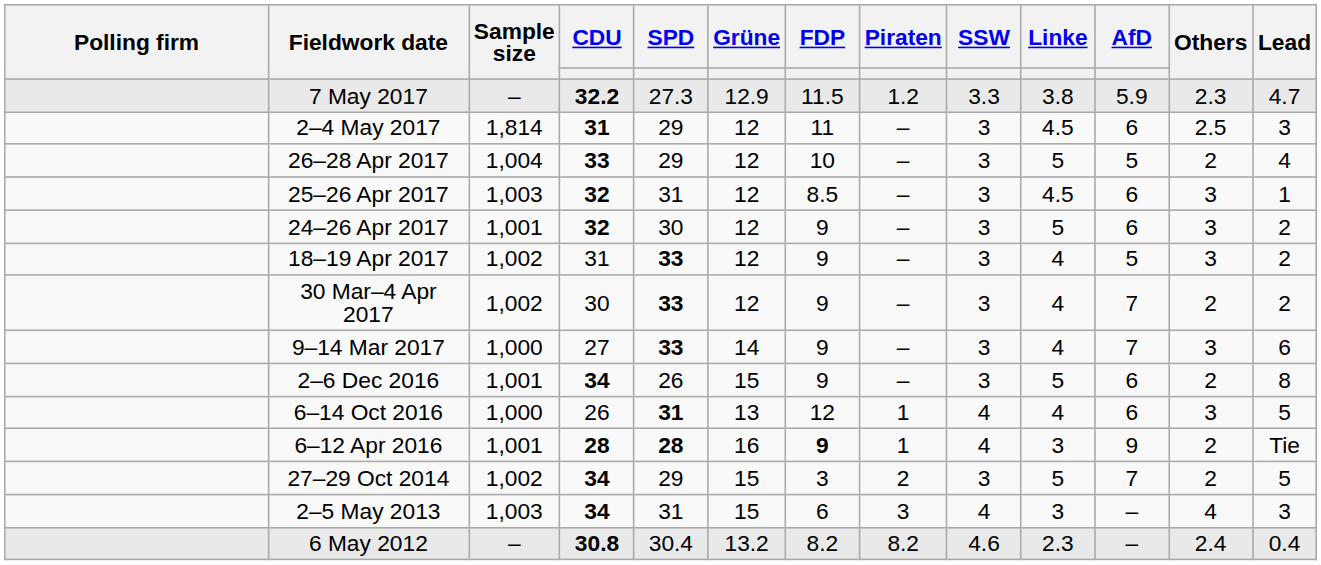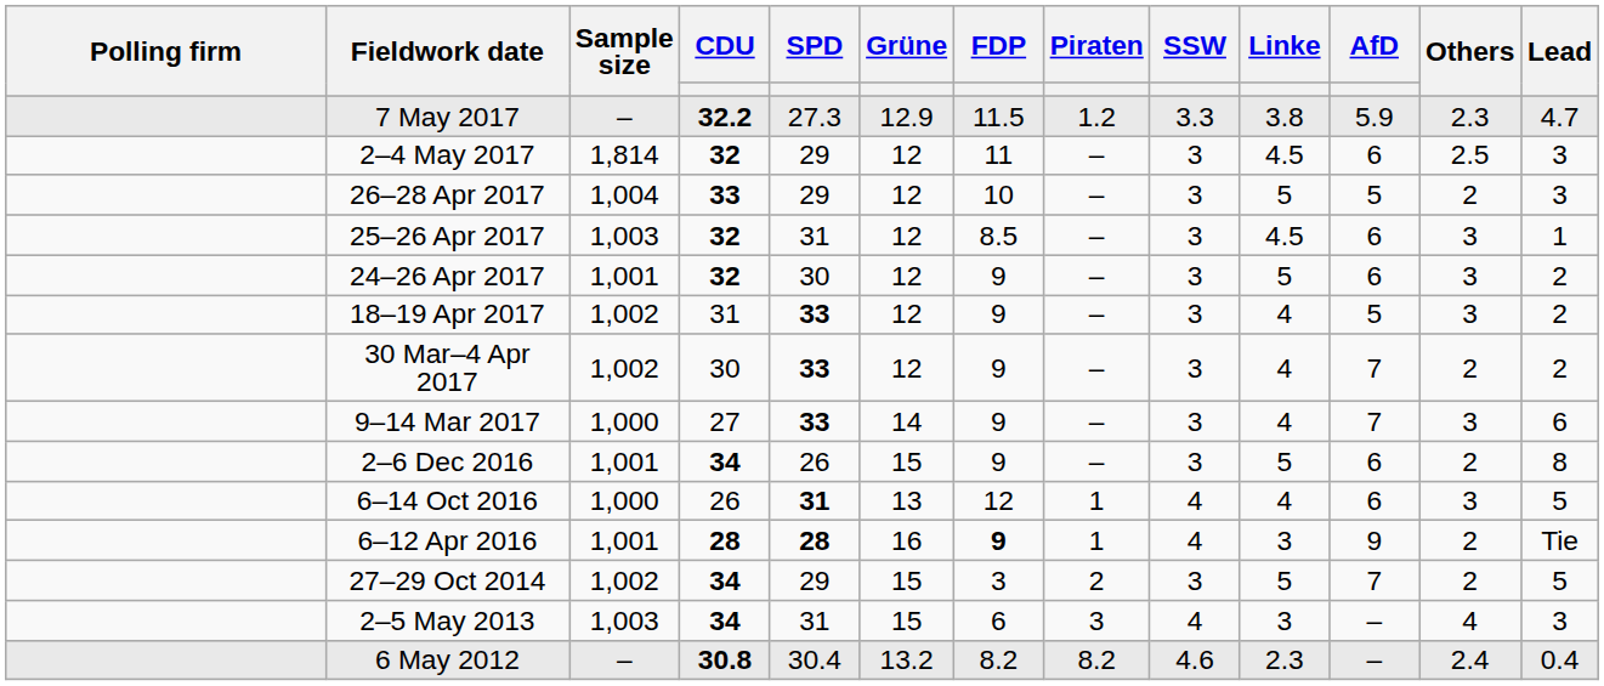2–4 May 2017 | CDU: 31 -> 32
26–28 Apr 2017 | Lead: 4 -> 3
